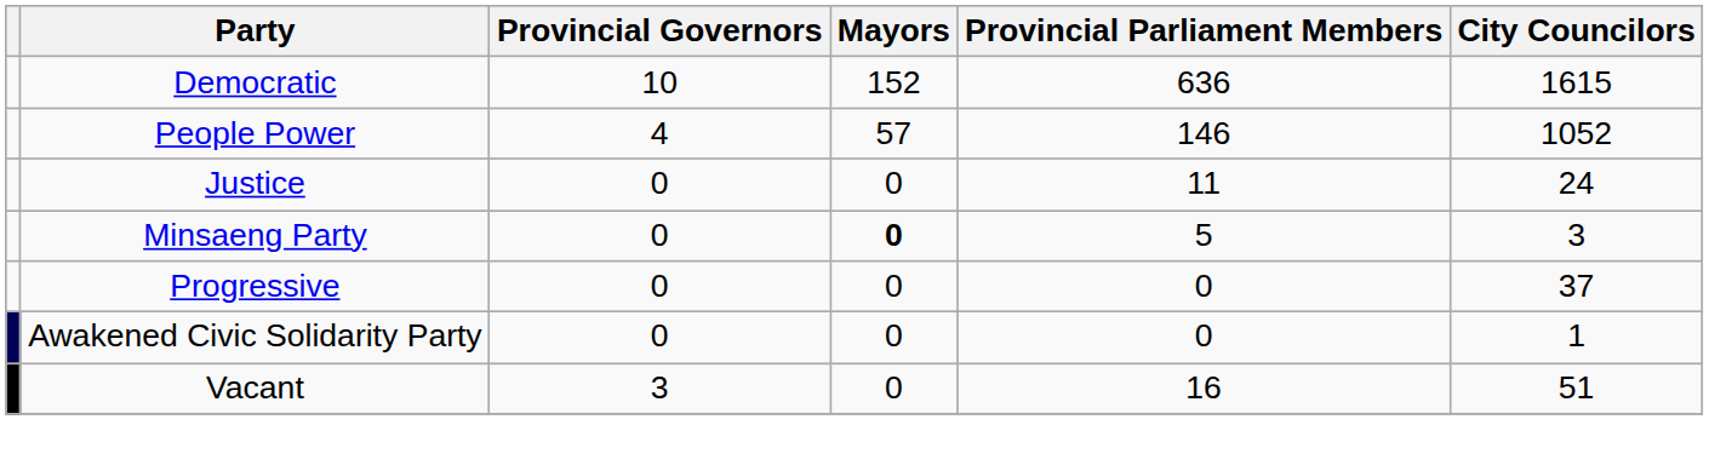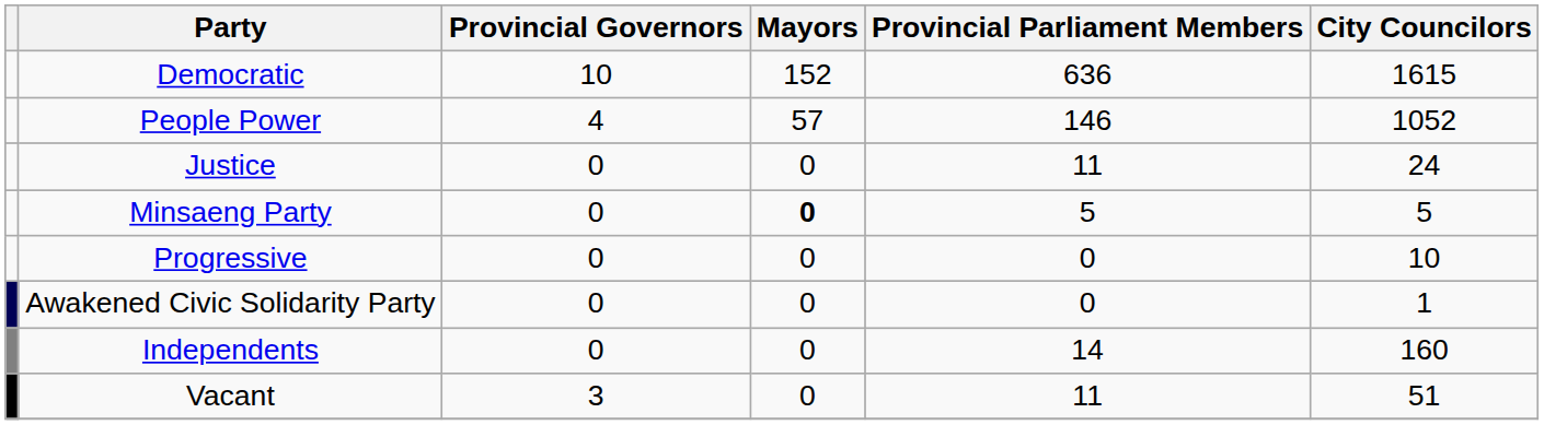Minsaeng Party | City Councilors: 3 -> 5
Progressive | City Councilors: 37 -> 10
+ row: Independents | 0 | 0 | 14 | 160
Vacant | Provincial Parliament Members: 16 -> 11
